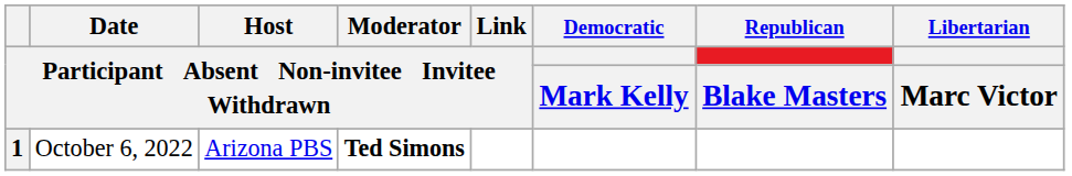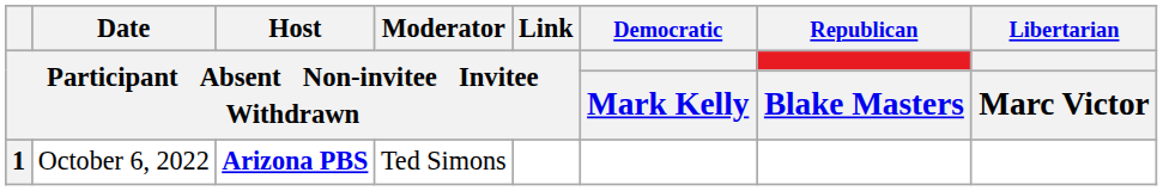1 | Host / Participant Absent Non-invitee Invitee Withdrawn: normal -> bold
1 | Moderator / Participant Absent Non-invitee Invitee Withdrawn: bold -> normal
